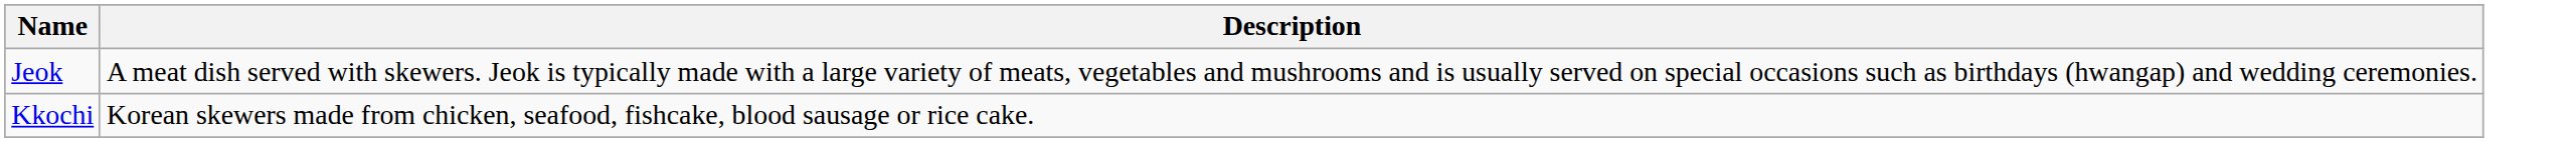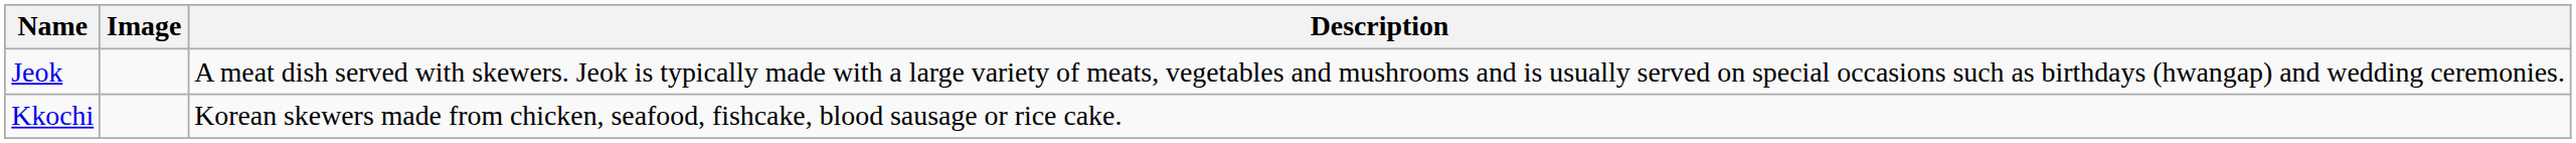+ column: Image
